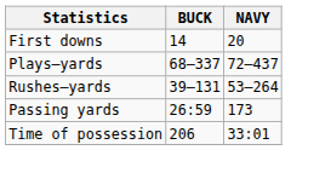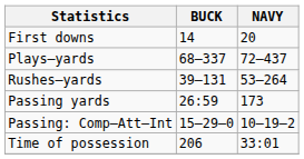+ row: Passing: Comp–Att–Int | 15–29–0 | 10–19–2
